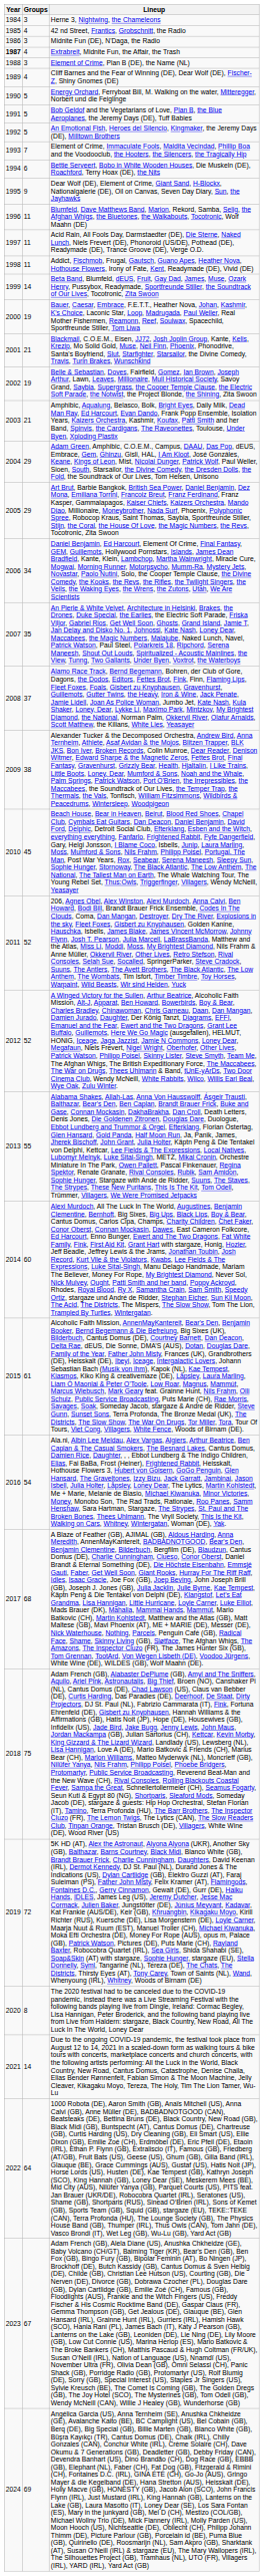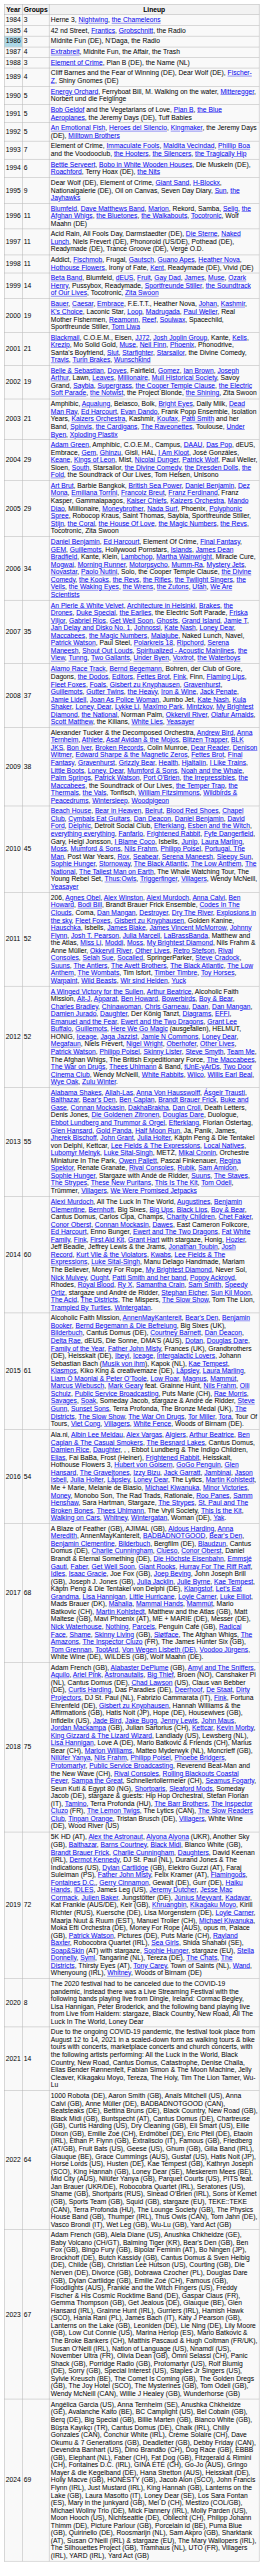Midnite Fun (DE), N'Daga, the Radio | Year: no background -> lightblue background
Extrabreit, Midnite Fun, the Affair, the Trash | Year: bold -> normal
